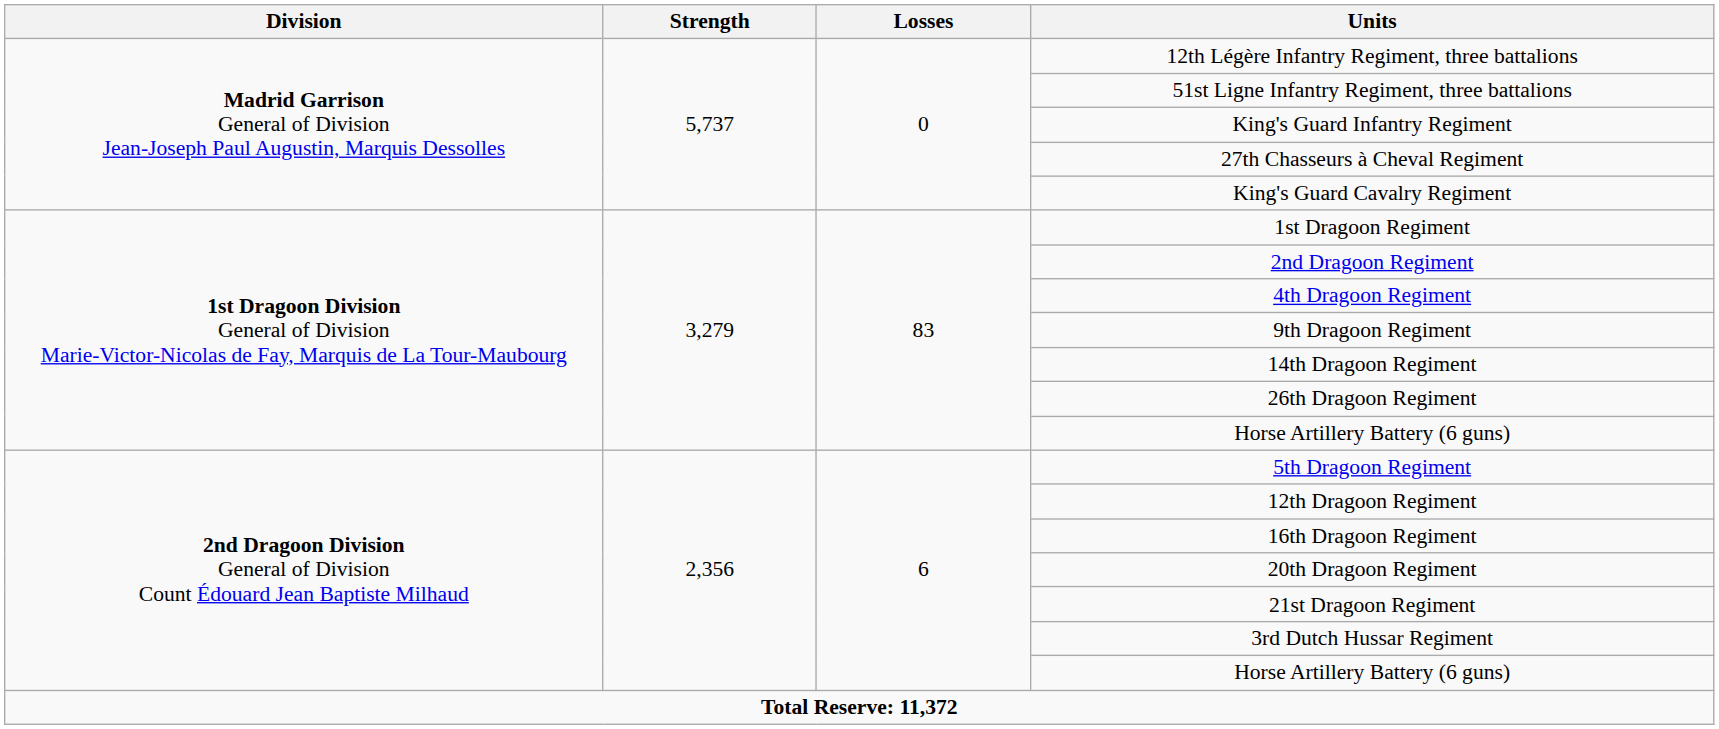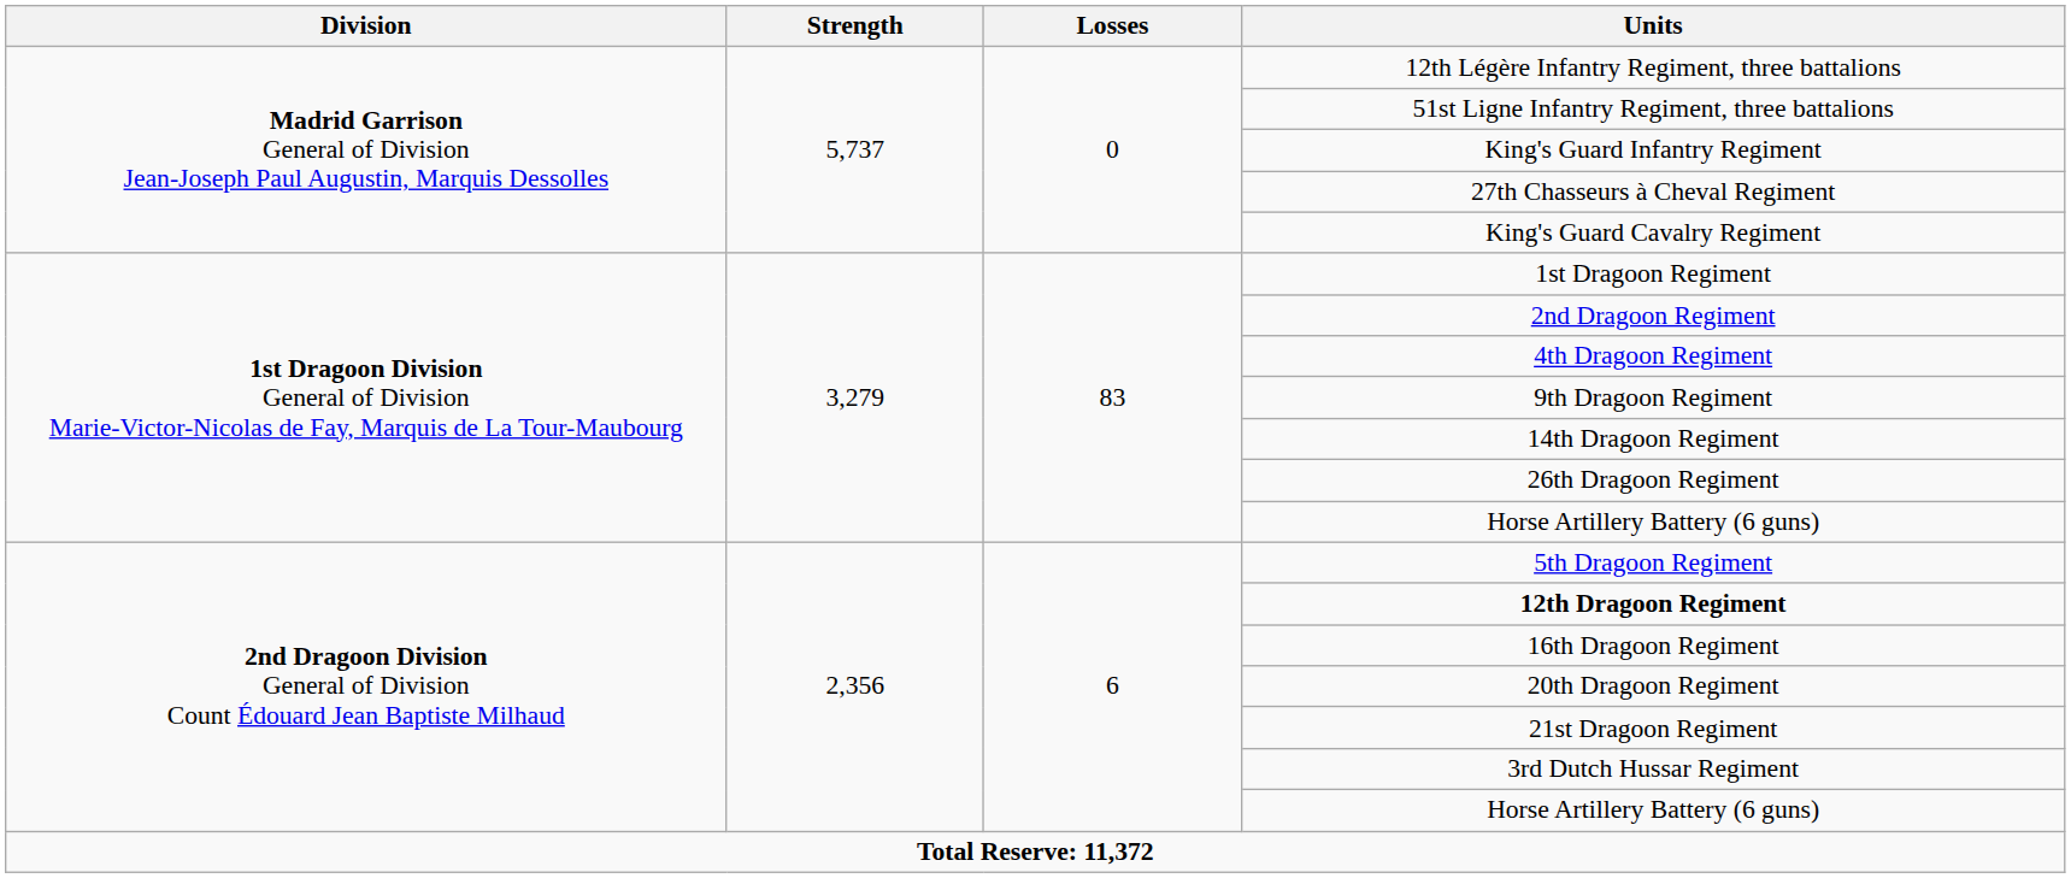12th Dragoon Regiment | Units: normal -> bold
